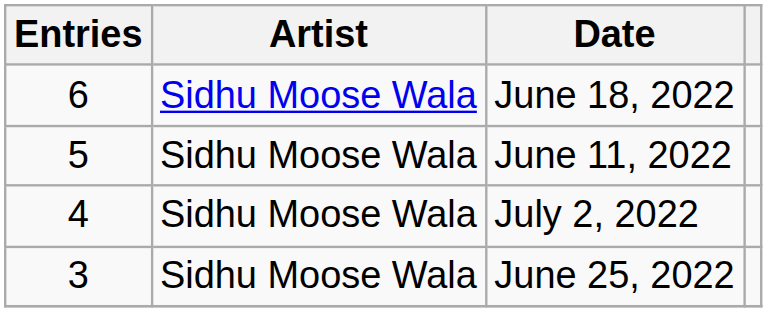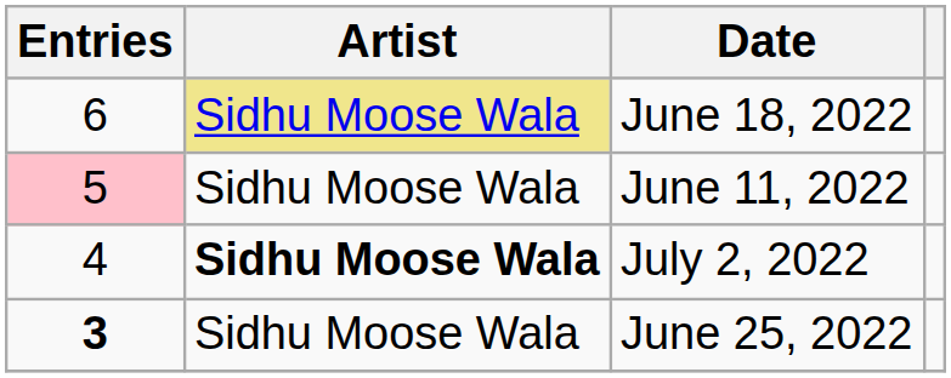June 18, 2022 | Artist: no background -> khaki background
June 11, 2022 | Entries: no background -> pink background
July 2, 2022 | Artist: normal -> bold
June 25, 2022 | Entries: normal -> bold
